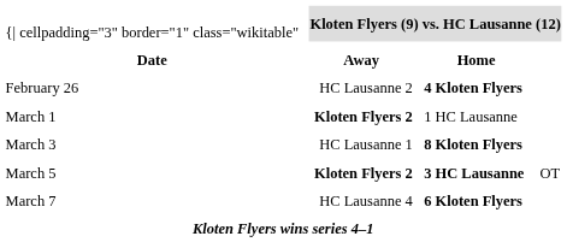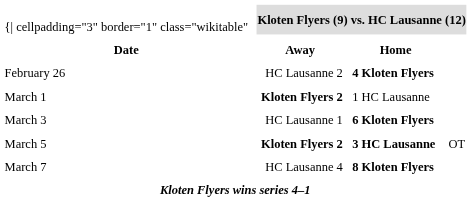March 3 | column 3: 8 Kloten Flyers -> 6 Kloten Flyers
March 7 | column 3: 6 Kloten Flyers -> 8 Kloten Flyers
